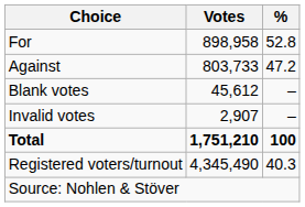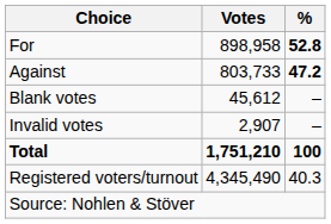For | %: normal -> bold
Against | %: normal -> bold
